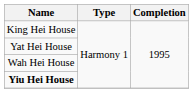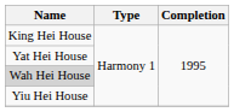Wah Hei House | Name: no background -> lightgrey background
Yiu Hei House | Name: bold -> normal
